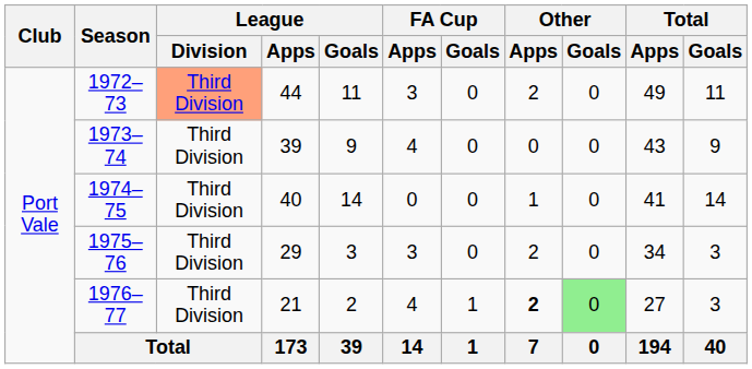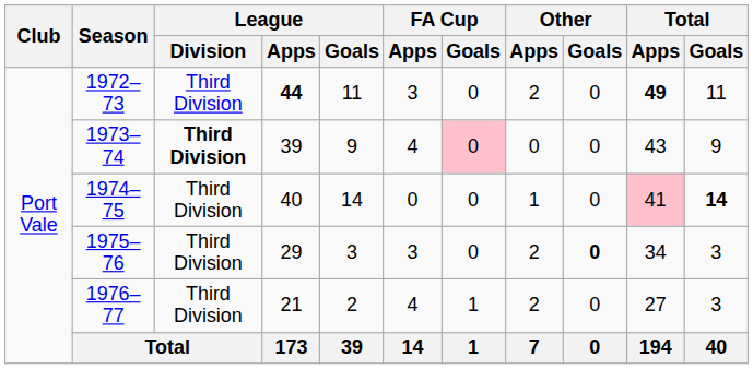1972–73 | League / Division: lightsalmon background -> no background
1972–73 | League / Apps: normal -> bold
1972–73 | Total / Apps: normal -> bold
1973–74 | League / Division: normal -> bold
1973–74 | FA Cup / Goals: no background -> pink background
1974–75 | Total / Apps: no background -> pink background
1974–75 | Total / Goals: normal -> bold
1975–76 | Other / Goals: normal -> bold
1976–77 | Other / Apps: bold -> normal
1976–77 | Other / Goals: lightgreen background -> no background
